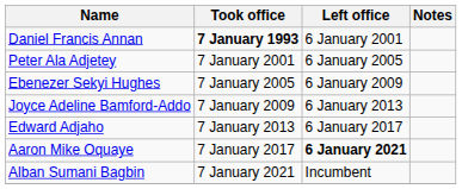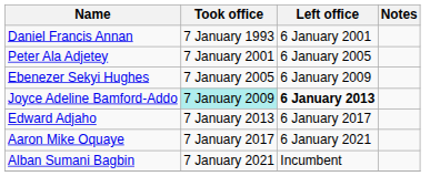Daniel Francis Annan | Took office: bold -> normal
Joyce Adeline Bamford-Addo | Took office: no background -> paleturquoise background
Joyce Adeline Bamford-Addo | Left office: normal -> bold
Aaron Mike Oquaye | Left office: bold -> normal
